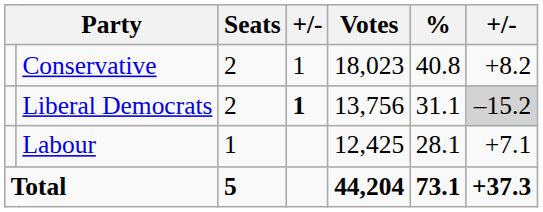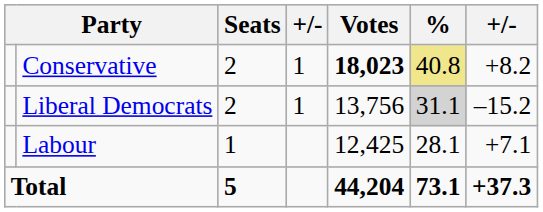Conservative | Votes: normal -> bold
Conservative | %: no background -> khaki background
Liberal Democrats | column 4: bold -> normal
Liberal Democrats | %: no background -> lightgrey background
Liberal Democrats | column 7: lightgrey background -> no background
